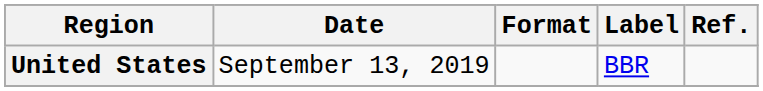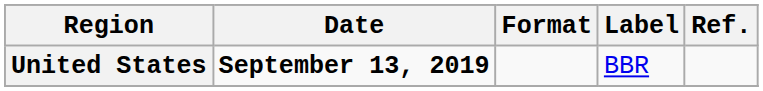United States | Date: normal -> bold
